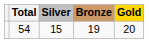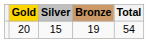columns swapped: Gold <-> Total
